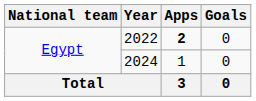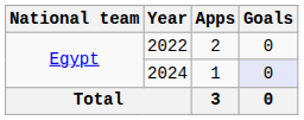2022 | Apps: bold -> normal
2024 | Goals: no background -> lavender background
